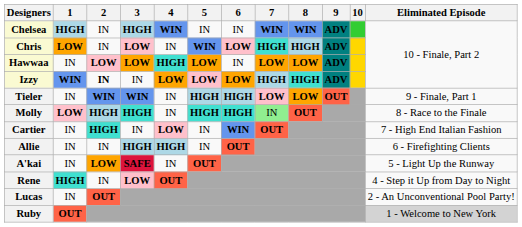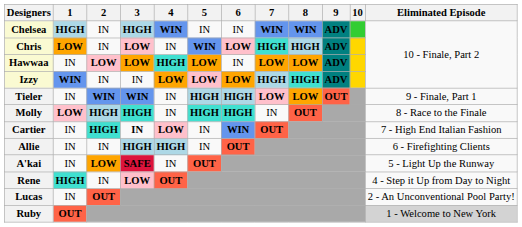Izzy | 2: bold -> normal
Molly | 7: lightgreen background -> no background
Cartier | 3: normal -> bold
